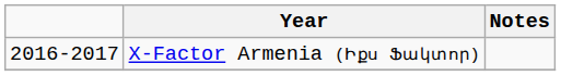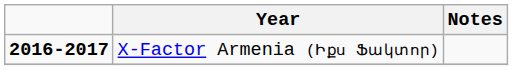X-Factor Armenia (Իքս Ֆակտոր) | column 1: normal -> bold
